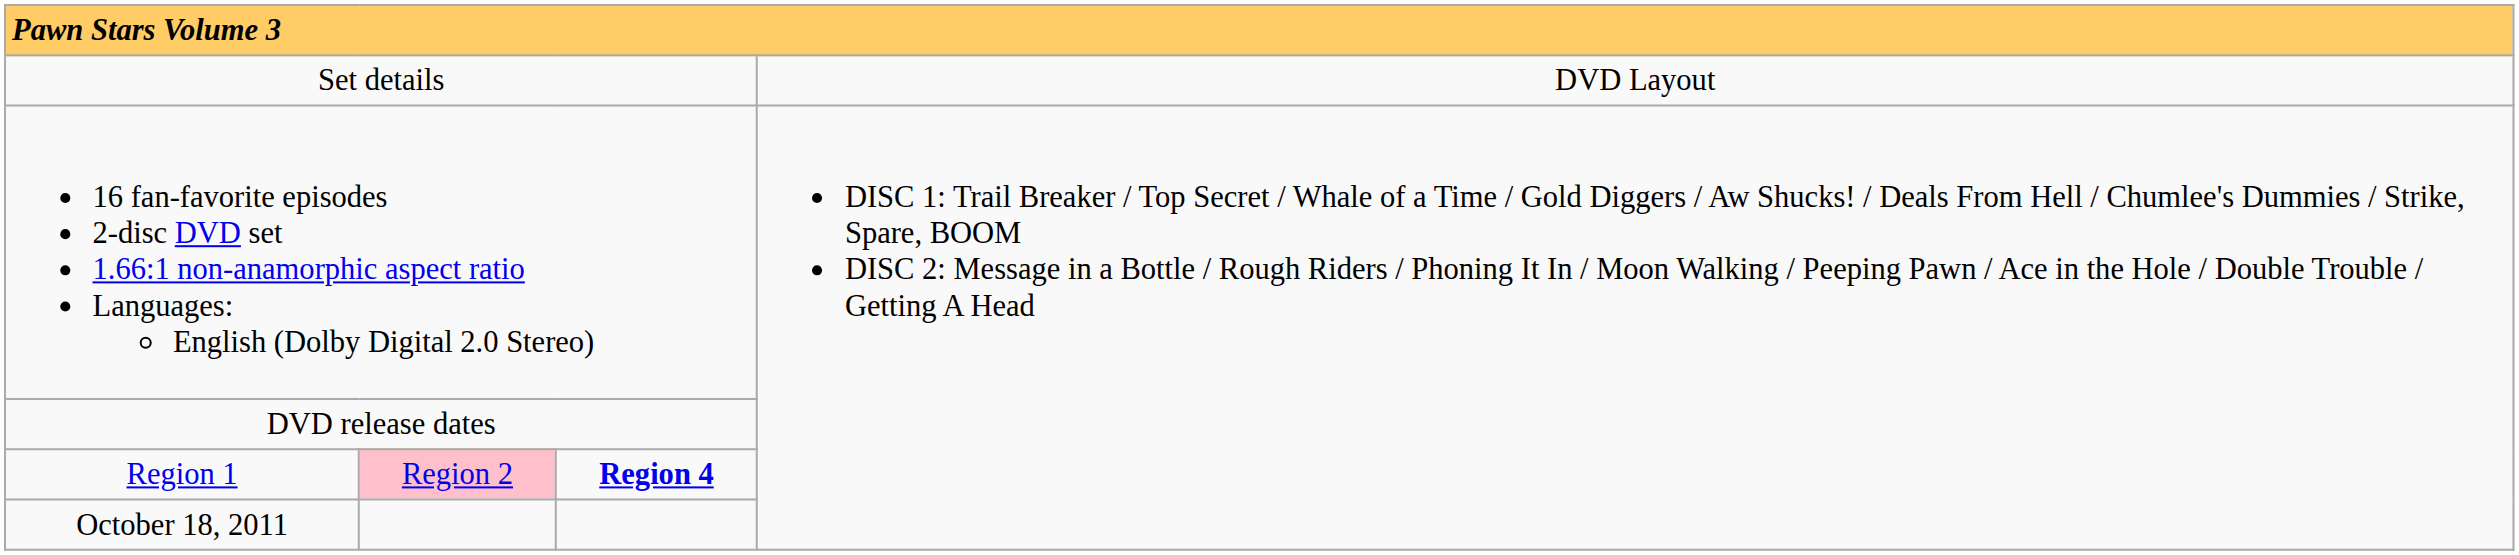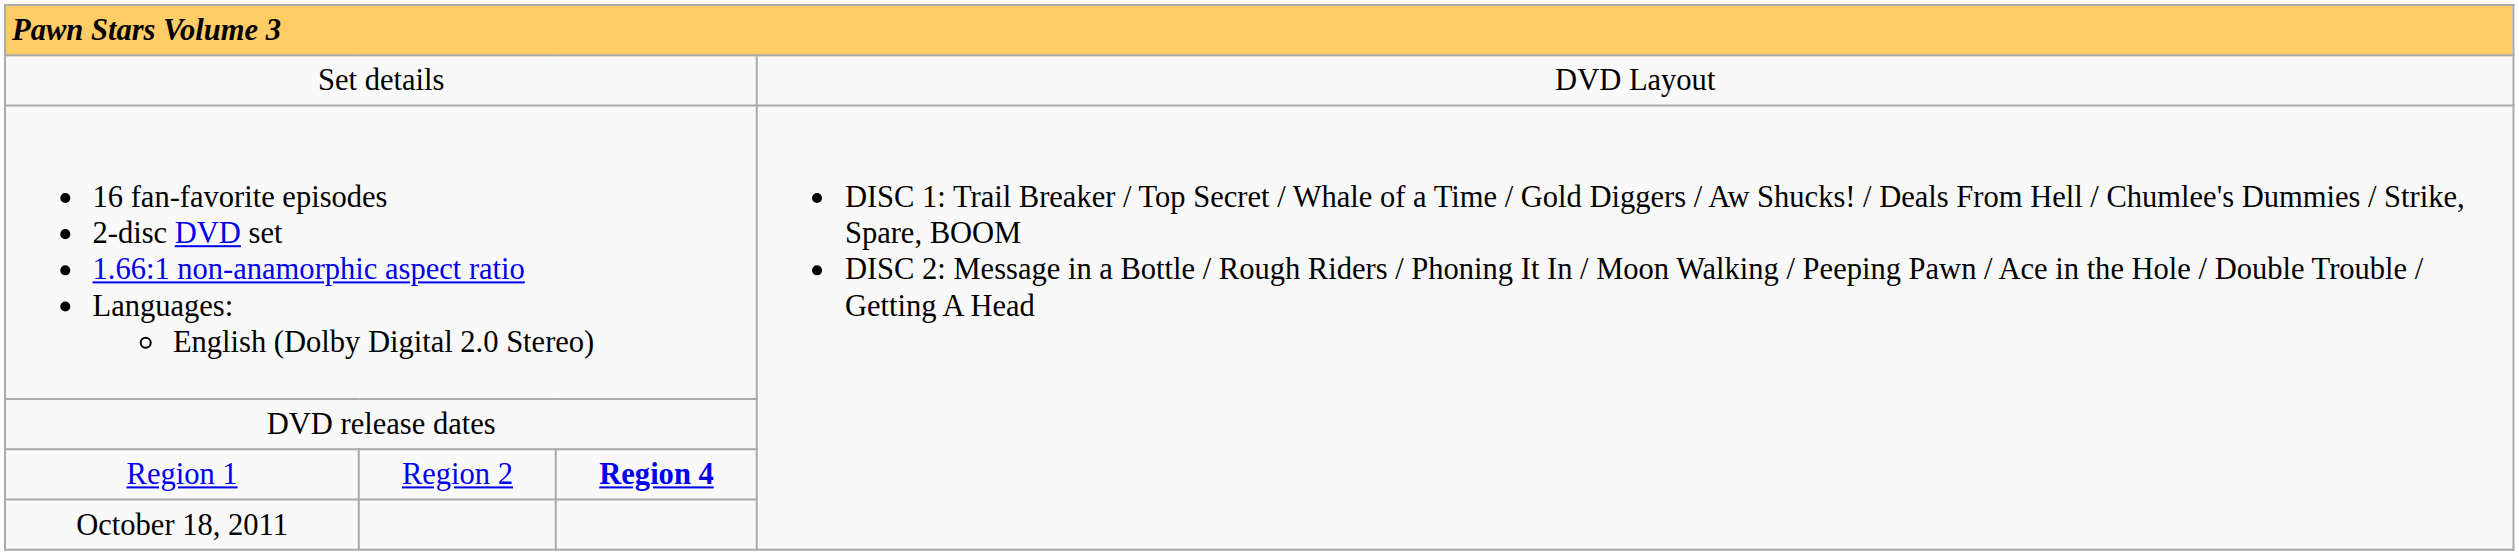Region 1 | column 2: pink background -> no background
